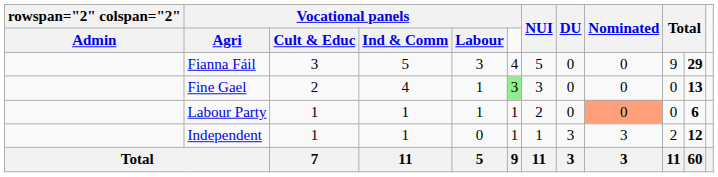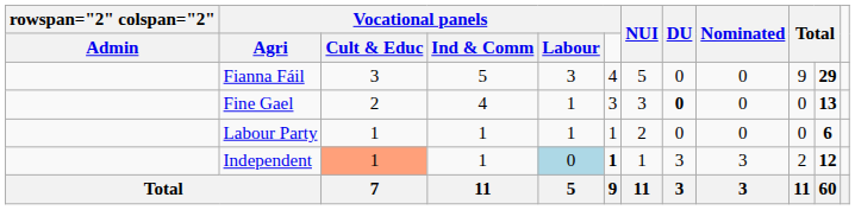Fine Gael | Vocational panels: lightgreen background -> no background
Fine Gael | DU: normal -> bold
Labour Party | Nominated: lightsalmon background -> no background
Independent | Vocational panels / Cult & Educ: no background -> lightsalmon background
Independent | Vocational panels / Labour: no background -> lightblue background
Independent | Vocational panels: normal -> bold
